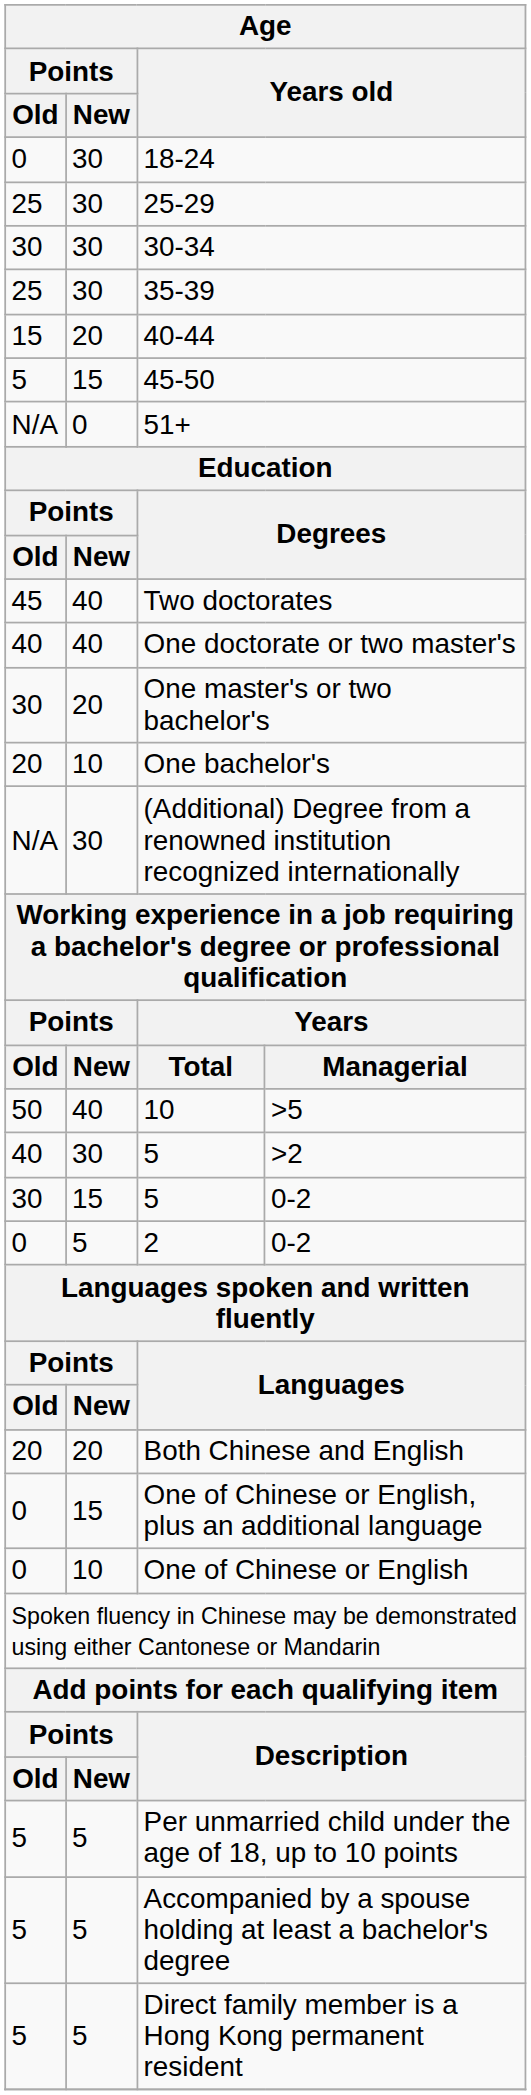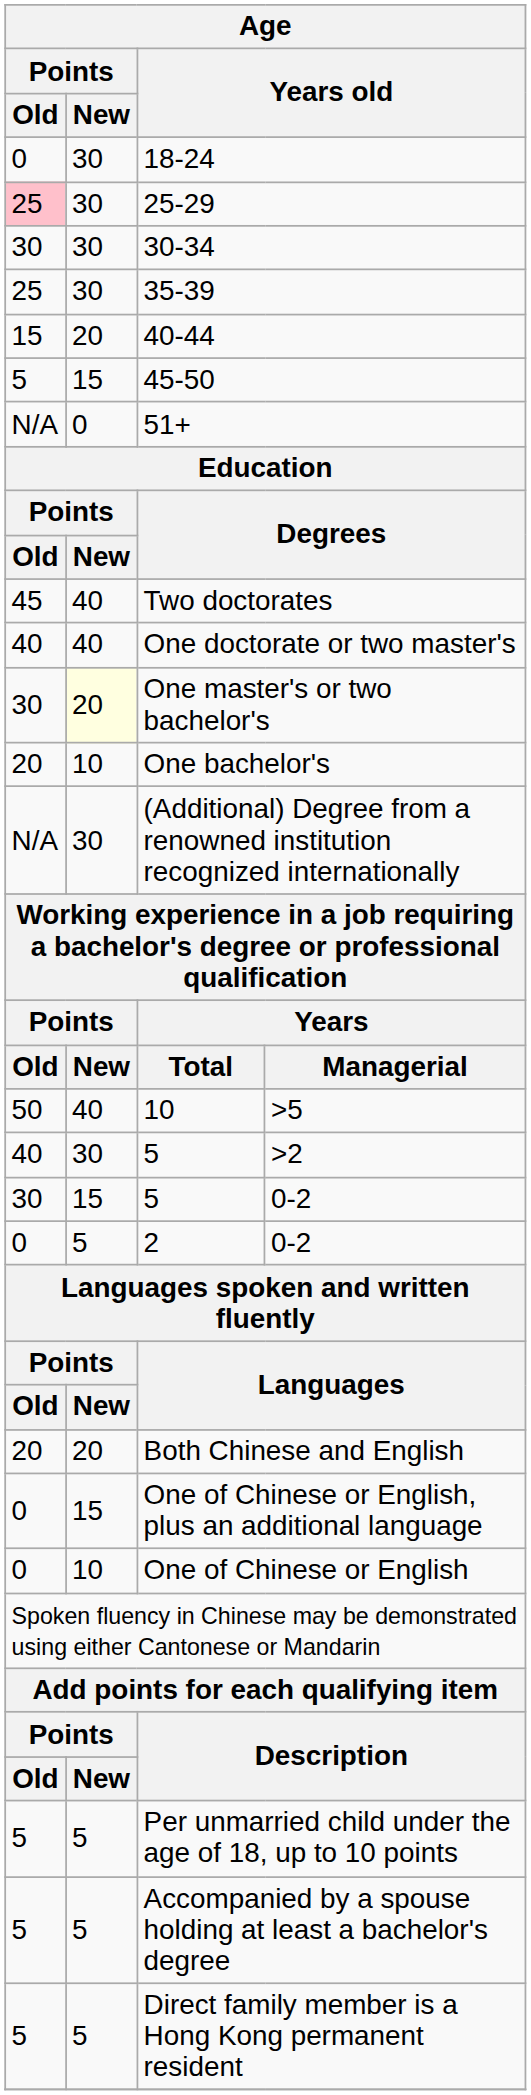25-29 | Points / Old: no background -> pink background
One master's or two bachelor's | Points / New: no background -> lightyellow background
